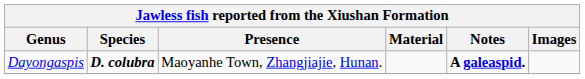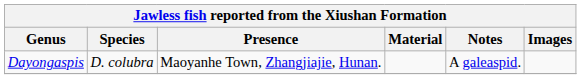Dayongaspis | Species: bold -> normal
Dayongaspis | Notes: bold -> normal
